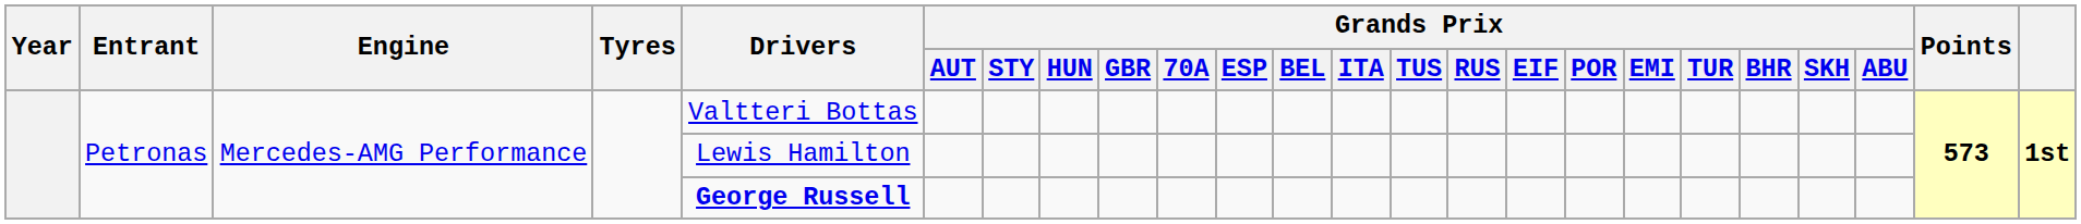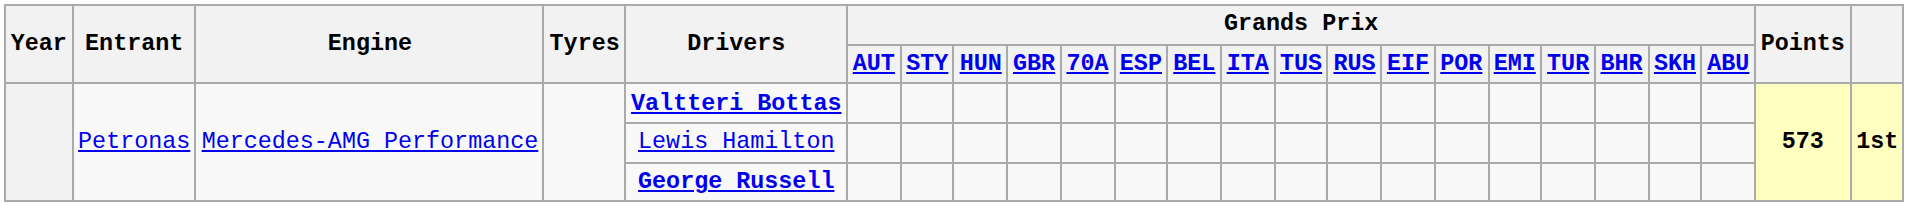row 3 | Drivers: normal -> bold
